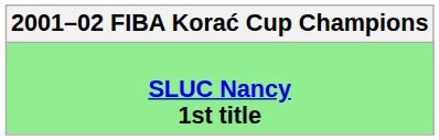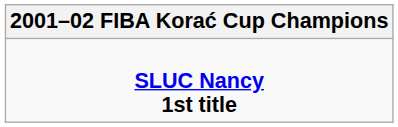row 2 | column 1: lightgreen background -> no background
